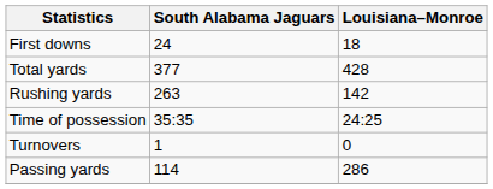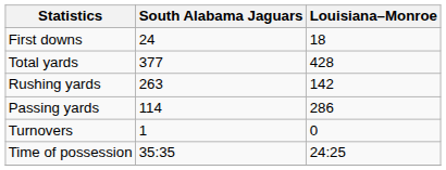rows swapped: Passing yards <-> Time of possession
